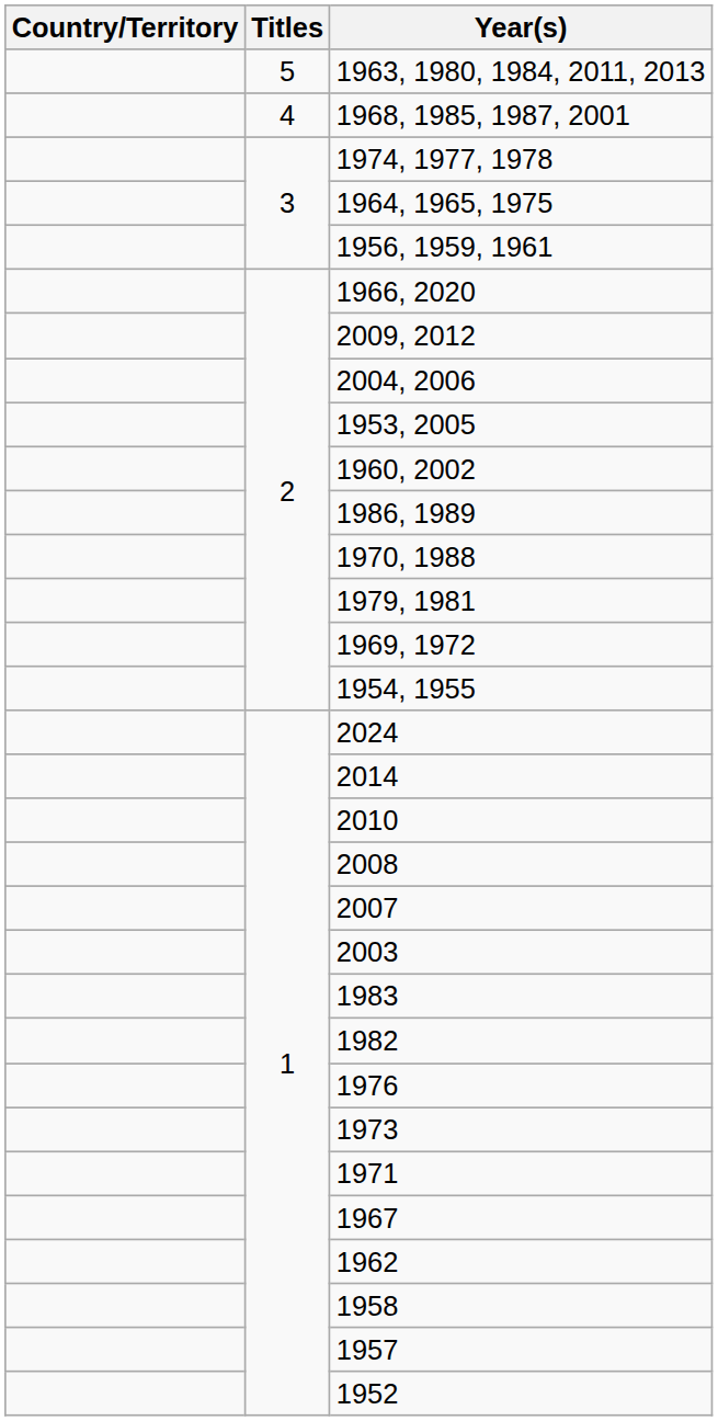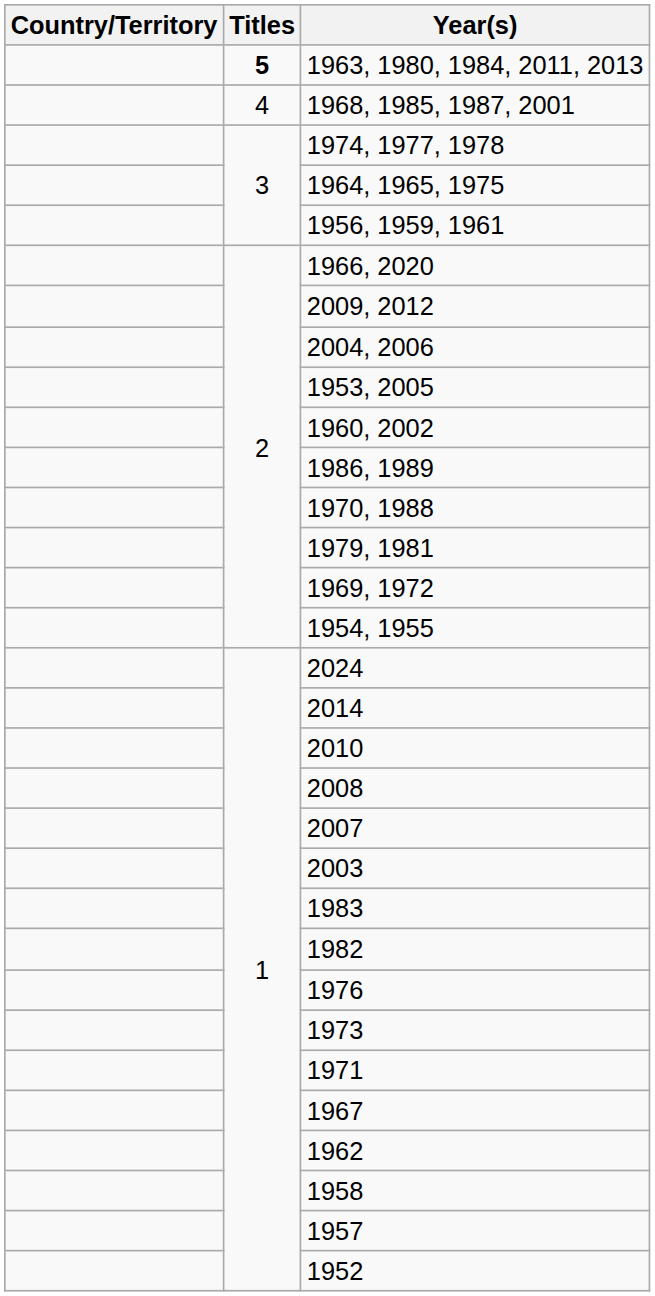1963, 1980, 1984, 2011, 2013 | Titles: normal -> bold
